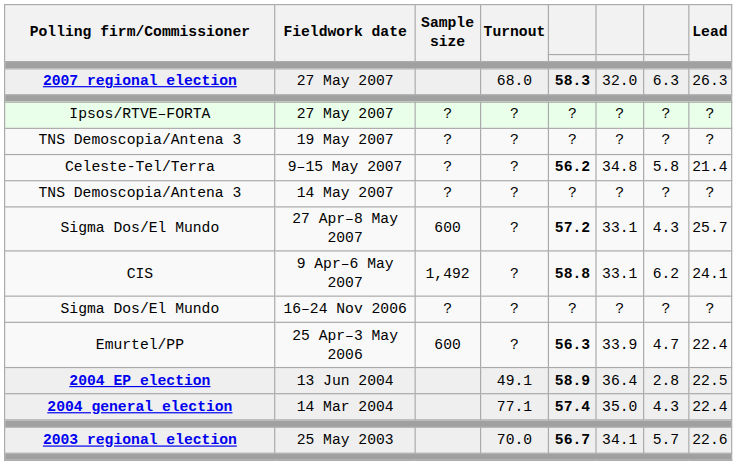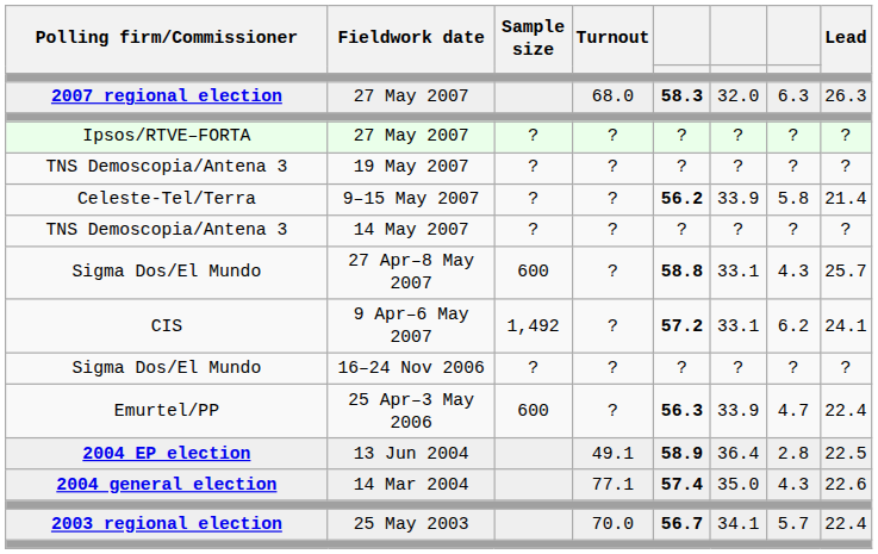9–15 May 2007 | column 6: 34.8 -> 33.9
27 Apr–8 May 2007 | column 5: 57.2 -> 58.8
9 Apr–6 May 2007 | column 5: 58.8 -> 57.2
14 Mar 2004 | Lead: 22.4 -> 22.6
25 May 2003 | Lead: 22.6 -> 22.4
